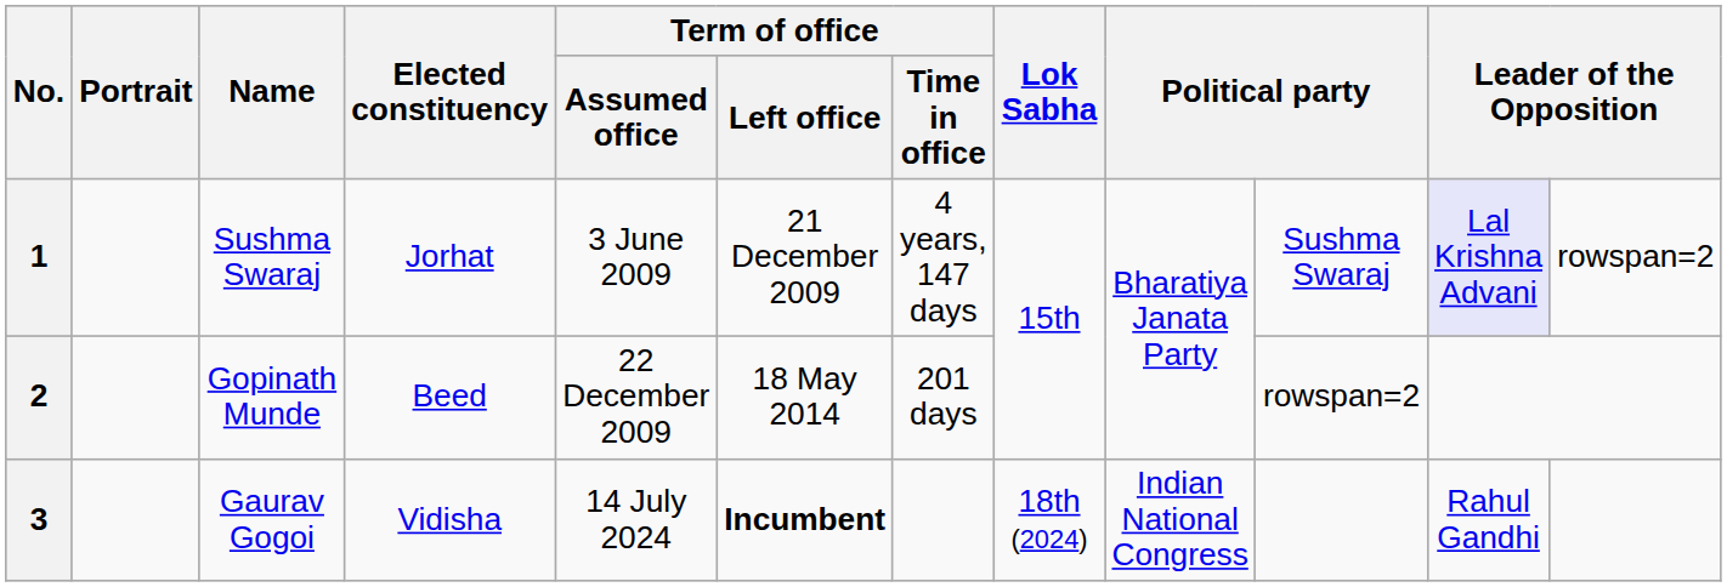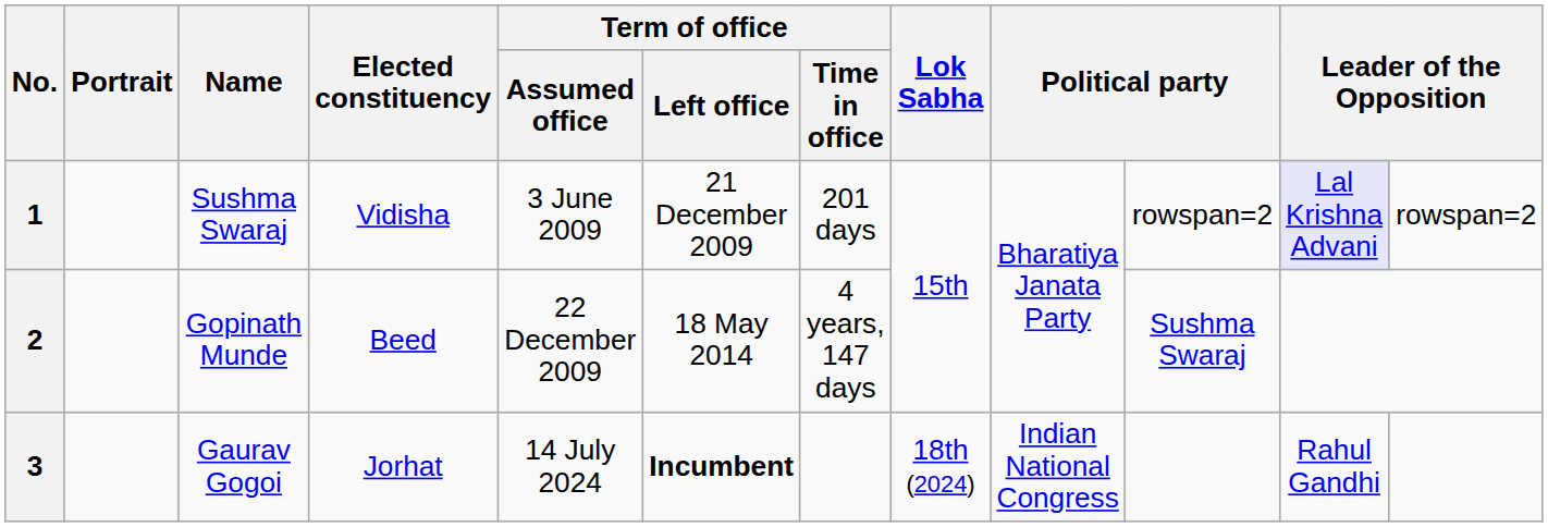1 | Elected constituency: Jorhat -> Vidisha
1 | Term of office / Time in office: 4 years, 147 days -> 201 days
1 | column 10: Sushma Swaraj -> rowspan=2
2 | Term of office / Time in office: 201 days -> 4 years, 147 days
2 | column 10: rowspan=2 -> Sushma Swaraj
3 | Elected constituency: Vidisha -> Jorhat
